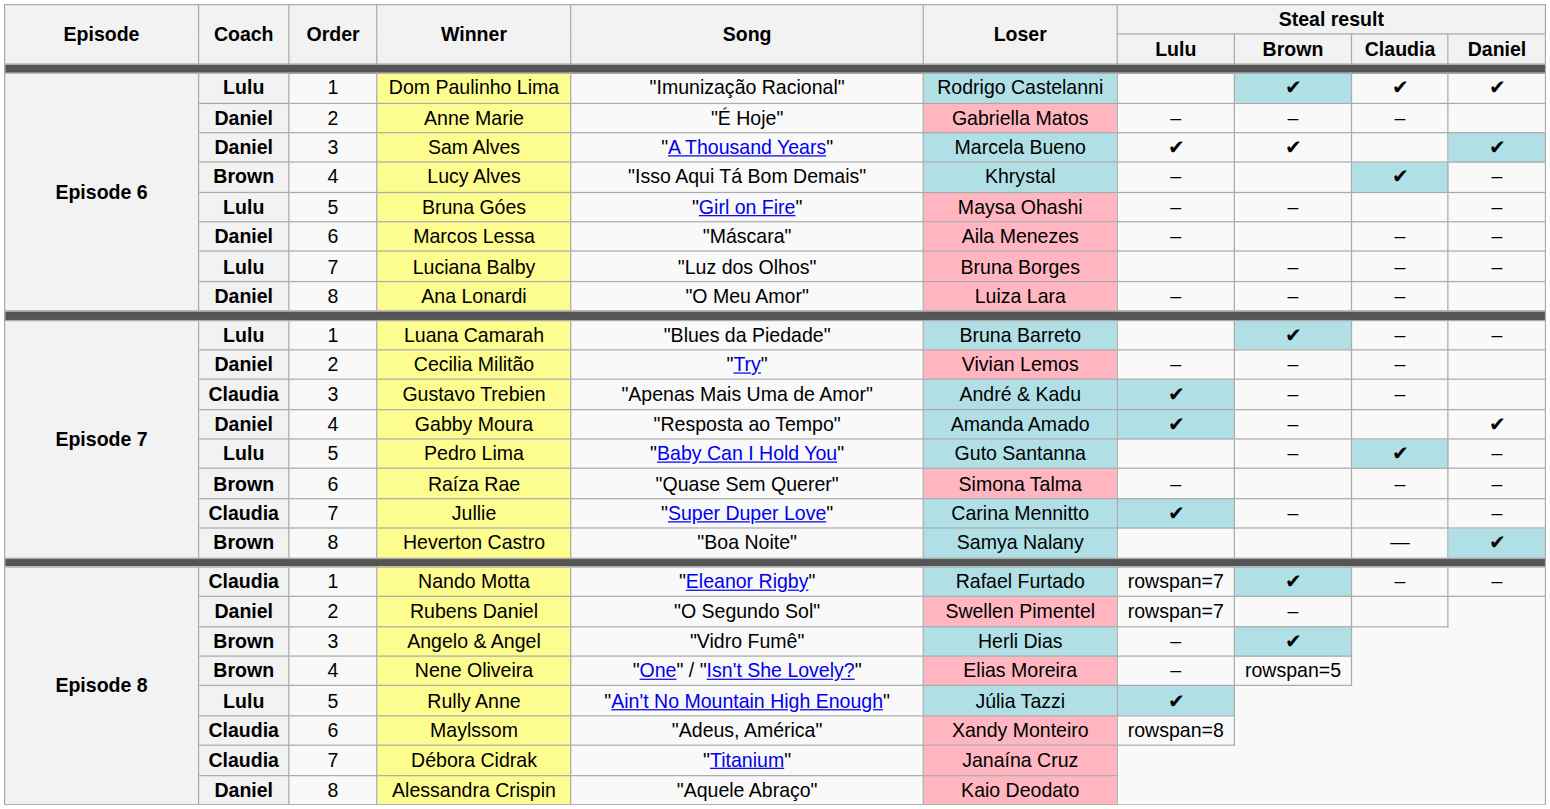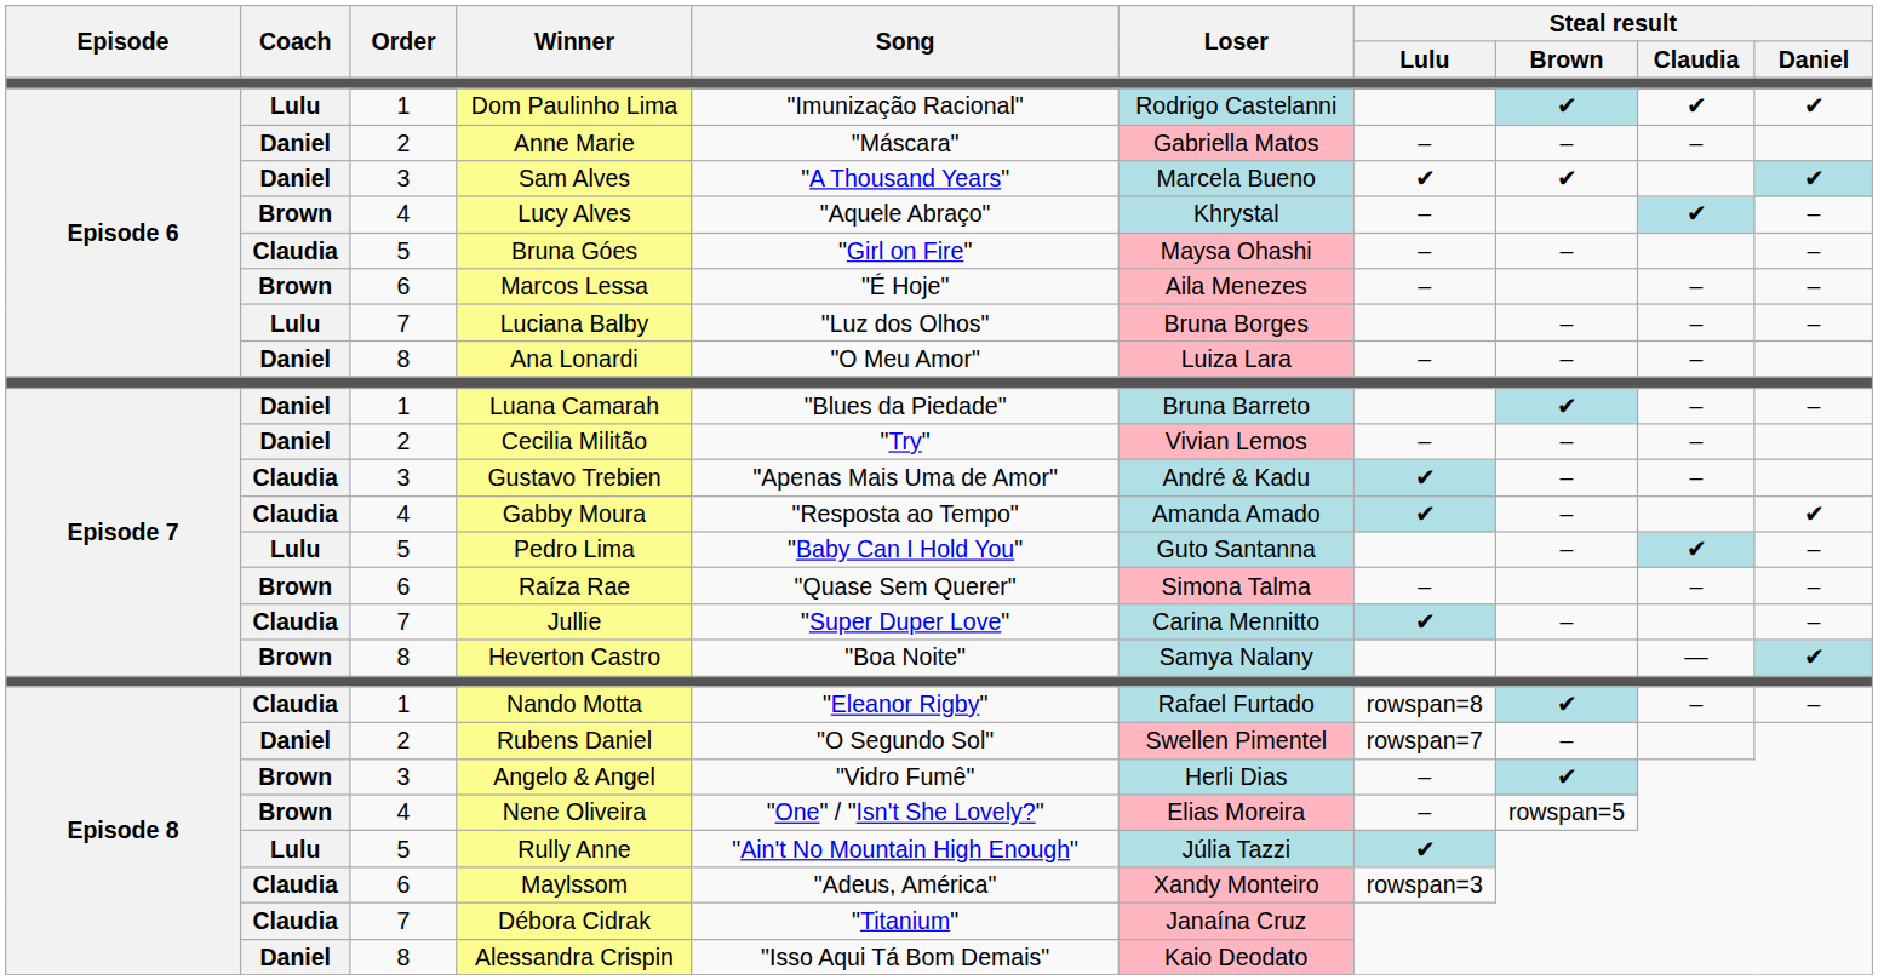Anne Marie | Song: "É Hoje" -> "Máscara"
Lucy Alves | Song: "Isso Aqui Tá Bom Demais" -> "Aquele Abraço"
Bruna Góes | Coach: Lulu -> Claudia
Marcos Lessa | Coach: Daniel -> Brown
Marcos Lessa | Song: "Máscara" -> "É Hoje"
Luana Camarah | Coach: Lulu -> Daniel
Gabby Moura | Coach: Daniel -> Claudia
Nando Motta | Steal result / Lulu: rowspan=7 -> rowspan=8
Maylssom | Steal result / Lulu: rowspan=8 -> rowspan=3
Alessandra Crispin | Song: "Aquele Abraço" -> "Isso Aqui Tá Bom Demais"
